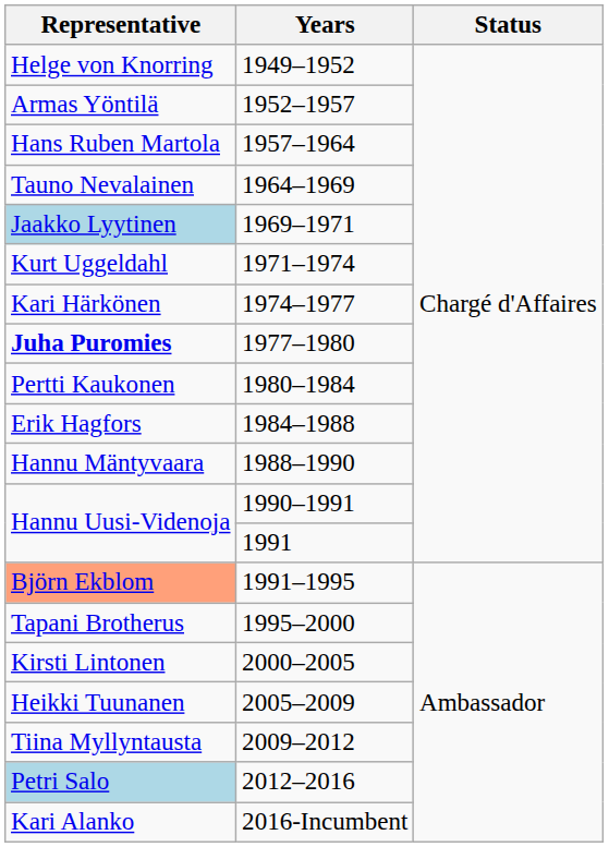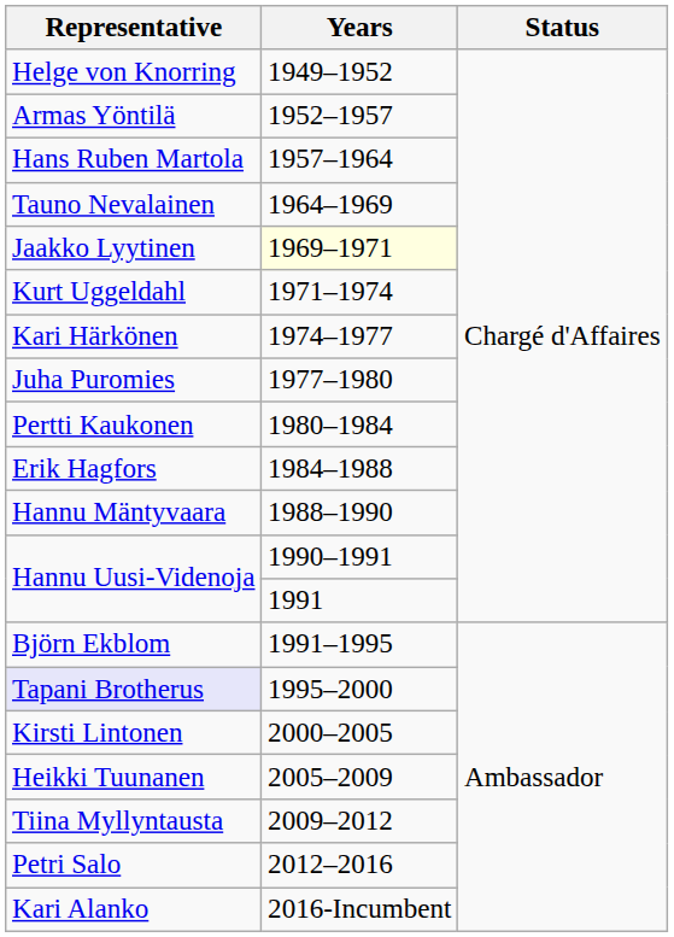Jaakko Lyytinen | Representative: lightblue background -> no background
Jaakko Lyytinen | Years: no background -> lightyellow background
Juha Puromies | Representative: bold -> normal
Björn Ekblom | Representative: lightsalmon background -> no background
Tapani Brotherus | Representative: no background -> lavender background
Petri Salo | Representative: lightblue background -> no background
